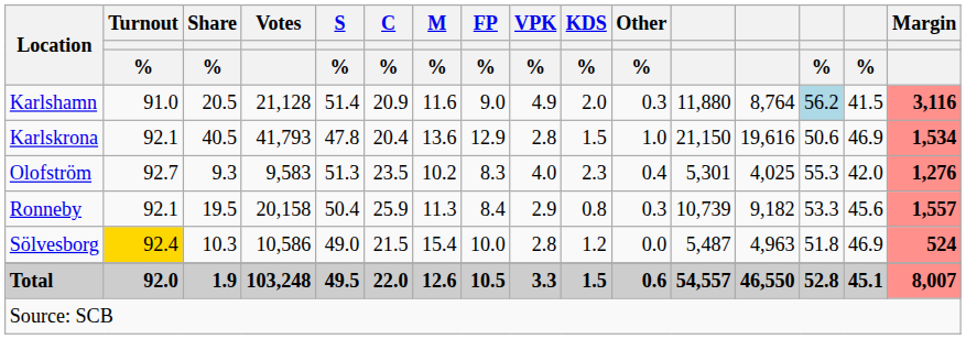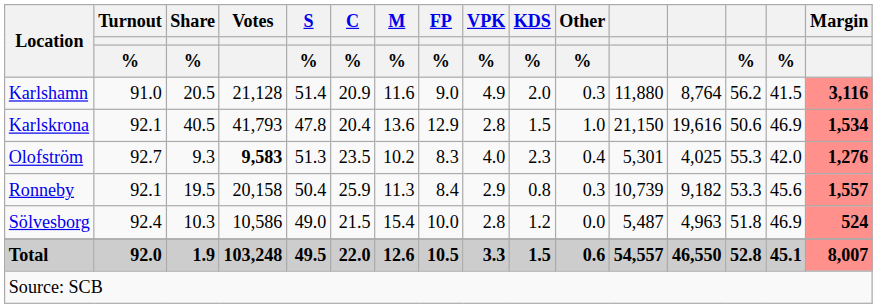Karlshamn | column 14: lightblue background -> no background
Olofström | Votes: normal -> bold
Sölvesborg | Turnout / %: gold background -> no background
